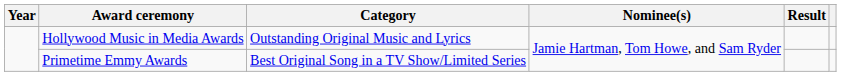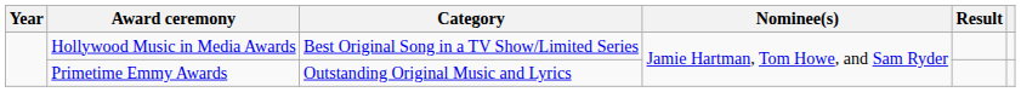Hollywood Music in Media Awards | Category: Outstanding Original Music and Lyrics -> Best Original Song in a TV Show/Limited Series
Primetime Emmy Awards | Category: Best Original Song in a TV Show/Limited Series -> Outstanding Original Music and Lyrics
